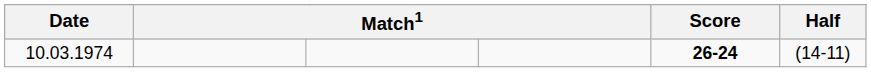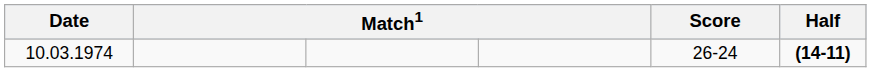10.03.1974 | Score: bold -> normal
10.03.1974 | Half: normal -> bold
